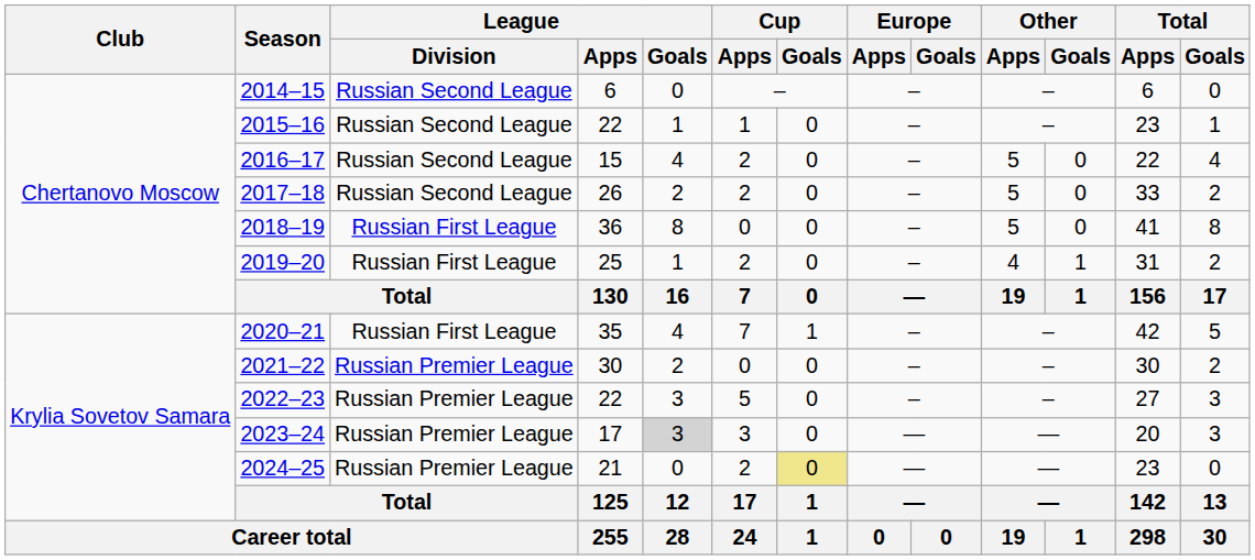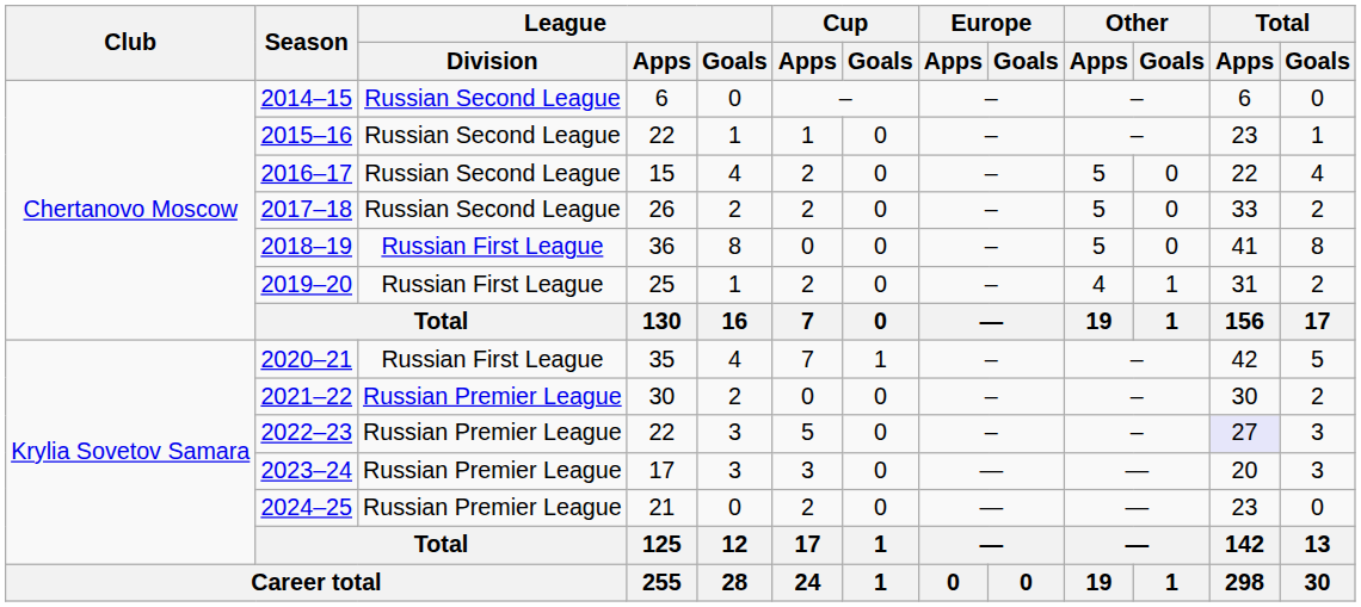2022–23 | Total / Apps: no background -> lavender background
2023–24 | League / Goals: lightgrey background -> no background
2024–25 | Cup / Goals: khaki background -> no background
